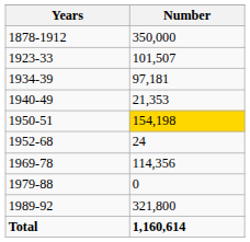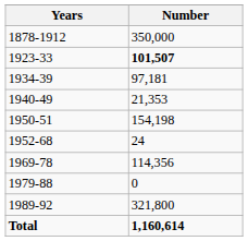1923-33 | Number: normal -> bold
1950-51 | Number: gold background -> no background
